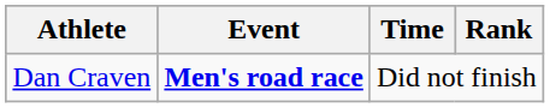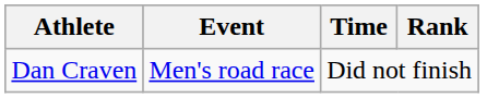Dan Craven | Event: bold -> normal
